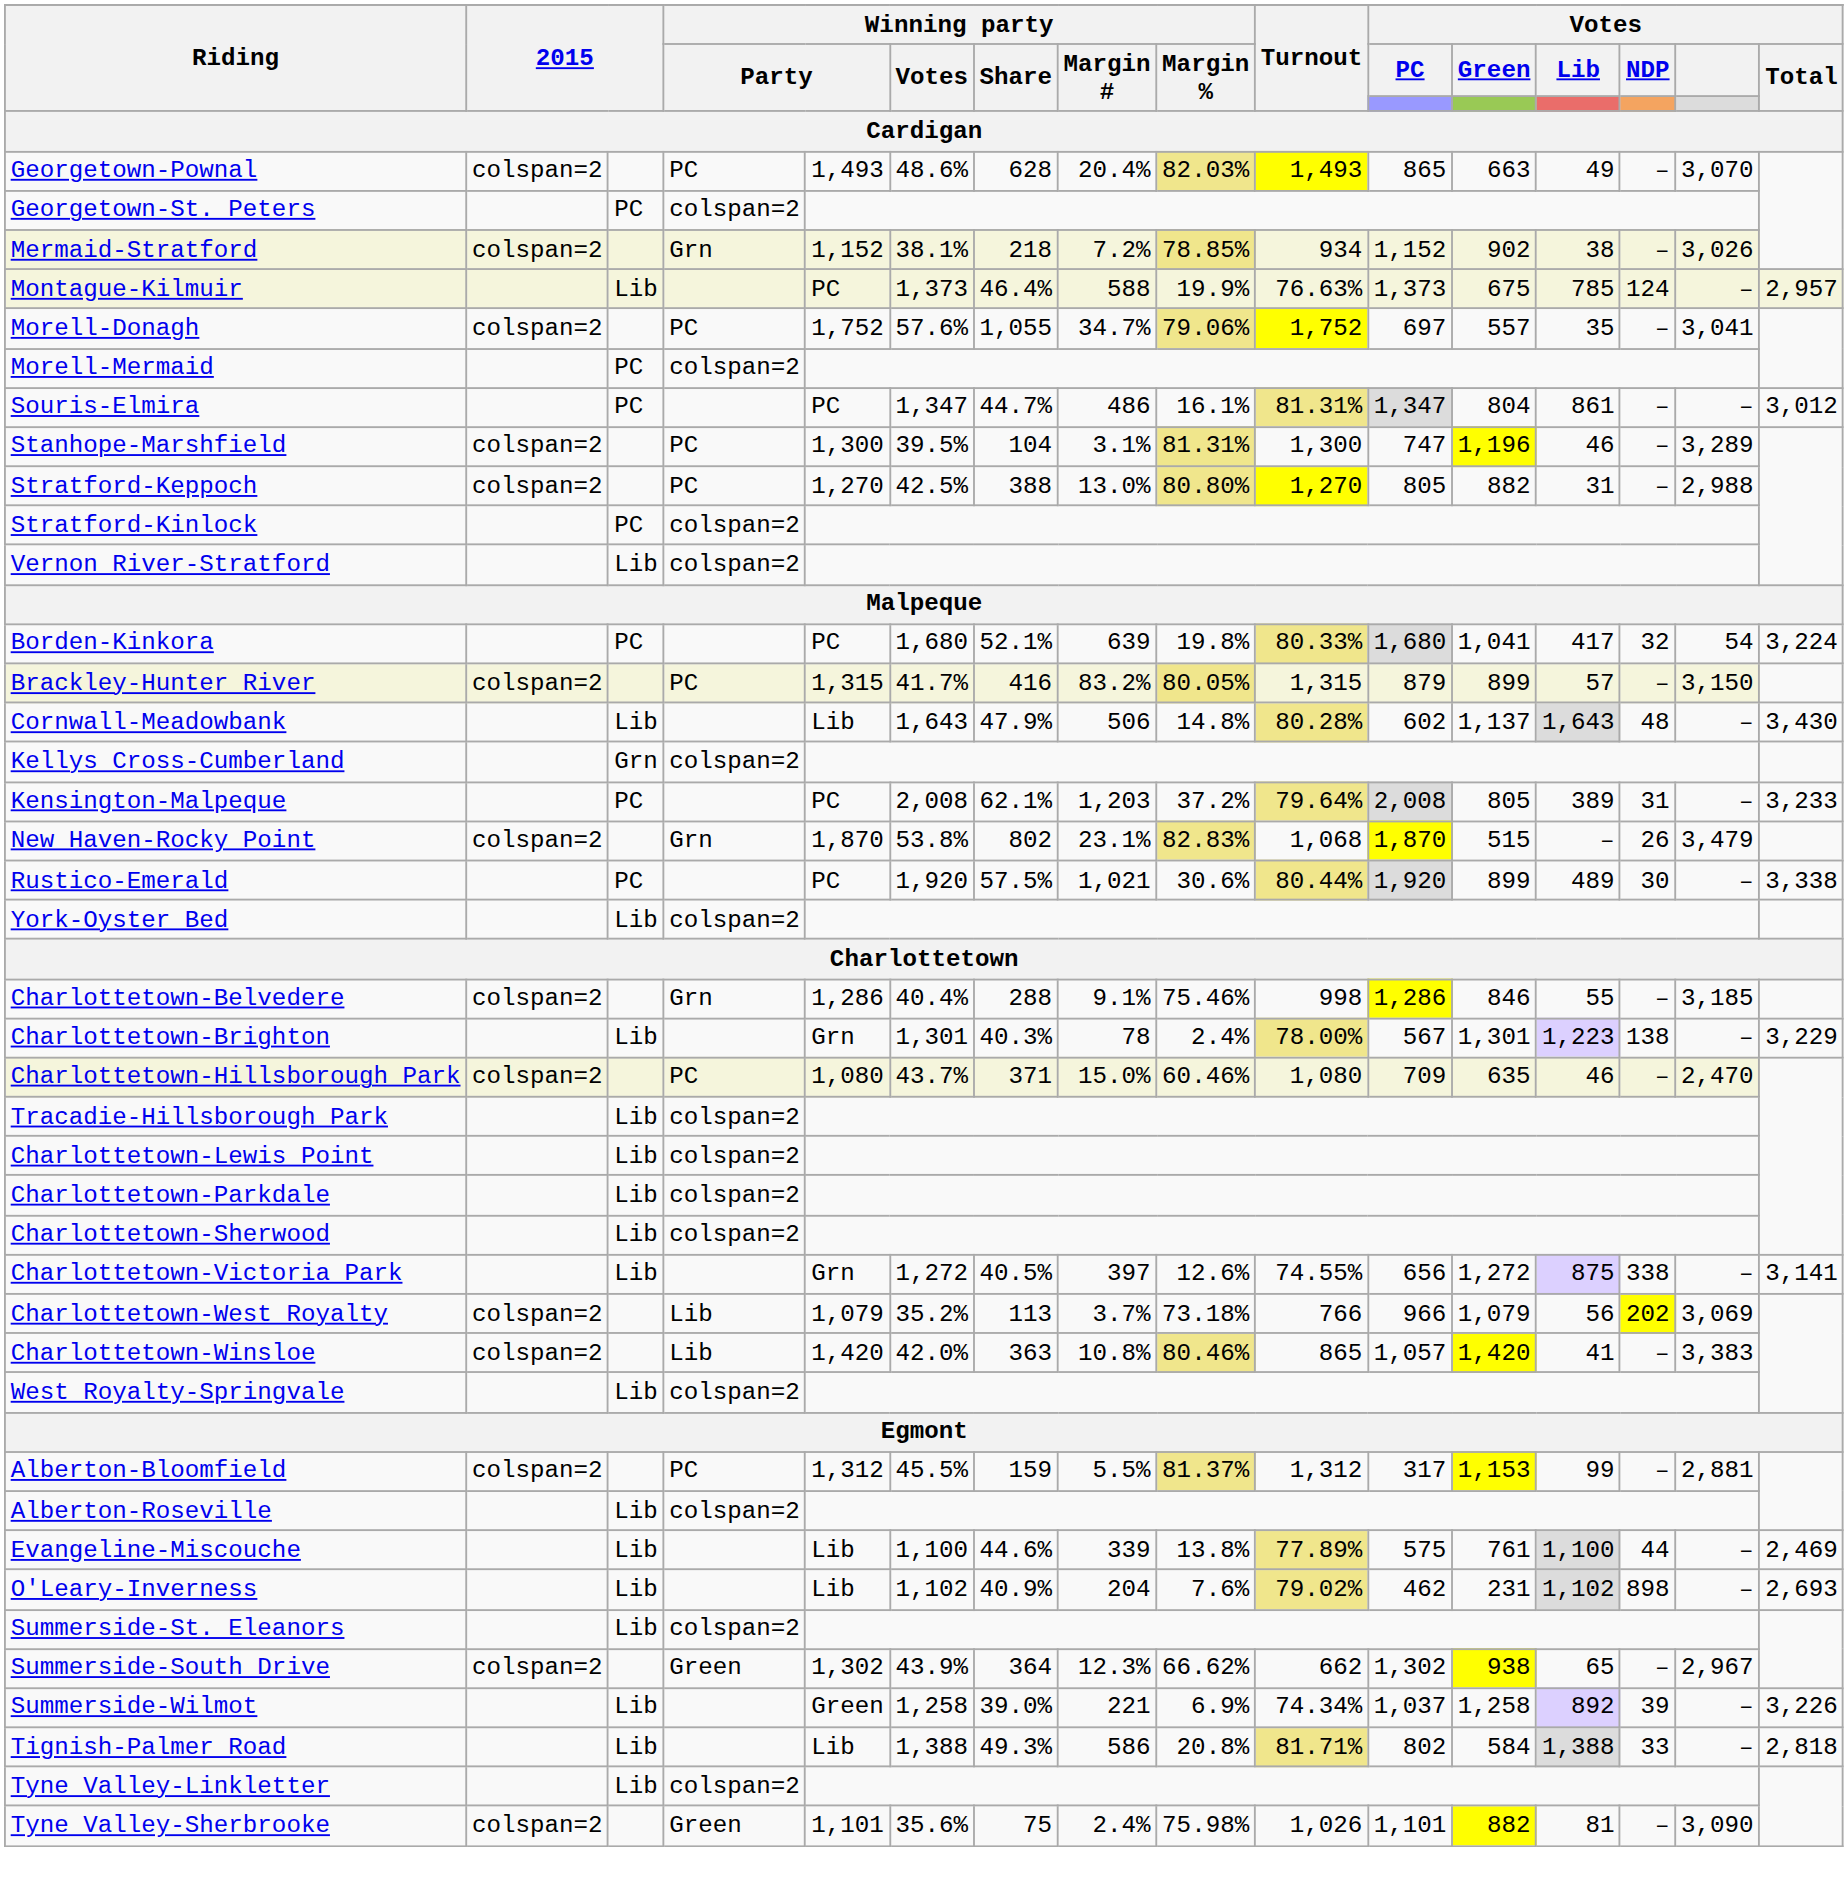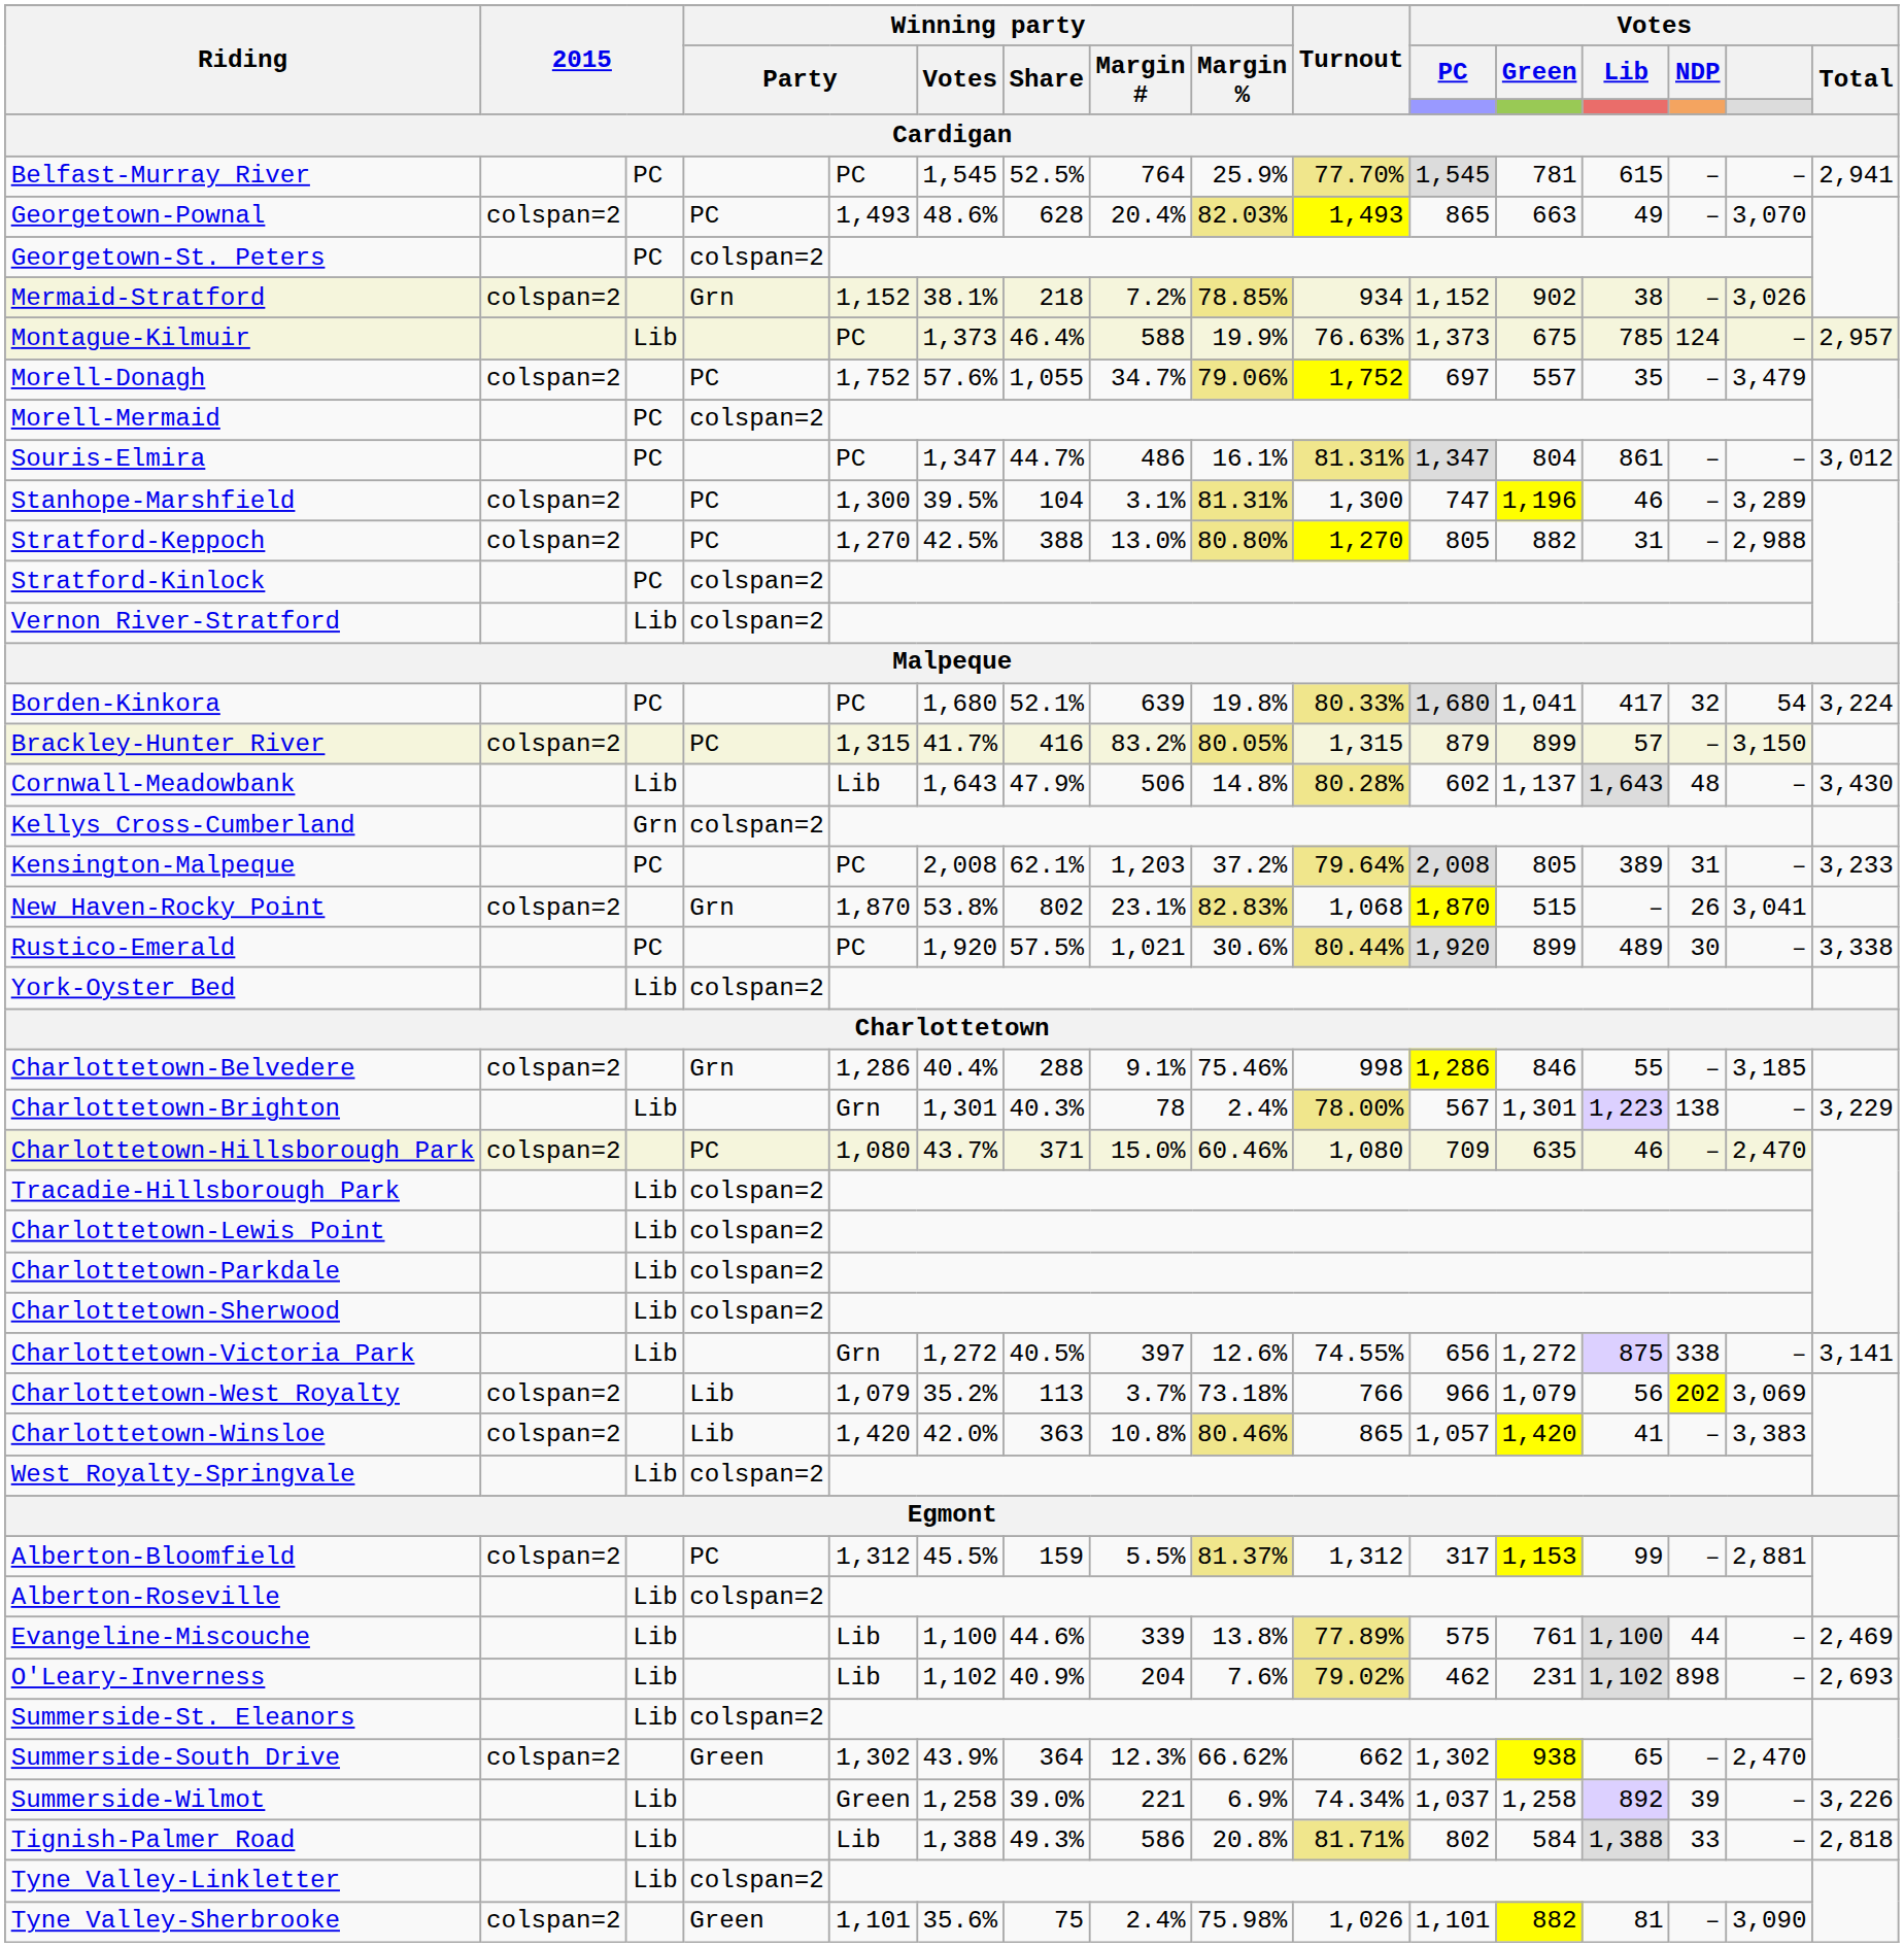+ row: Belfast-Murray River | PC | PC | 1,545 | 52.5% | 764 | 25.9% | 77.70% | 1,545 | 781 | 615 | – | – | 2,941
Morell-Donagh | Votes: 3,041 -> 3,479
New Haven-Rocky Point | Votes: 3,479 -> 3,041
Summerside-South Drive | Votes: 2,967 -> 2,470
